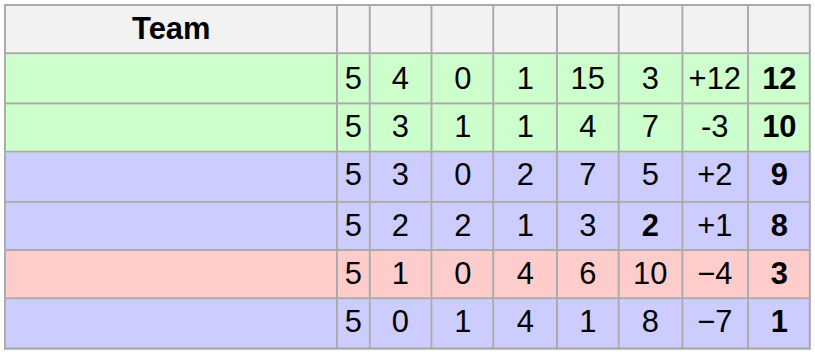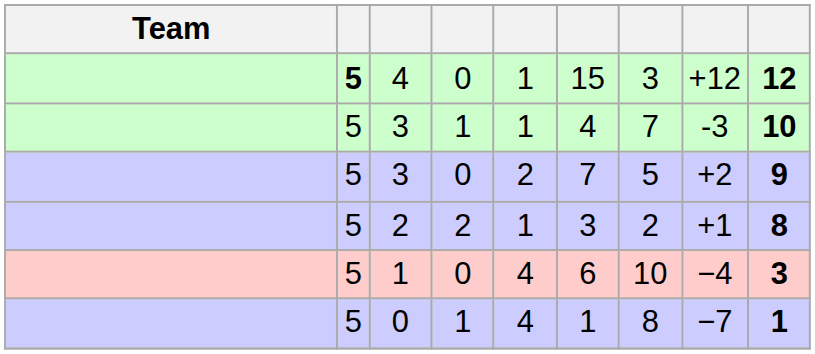row 2 | column 2: normal -> bold
row 5 | column 7: bold -> normal
